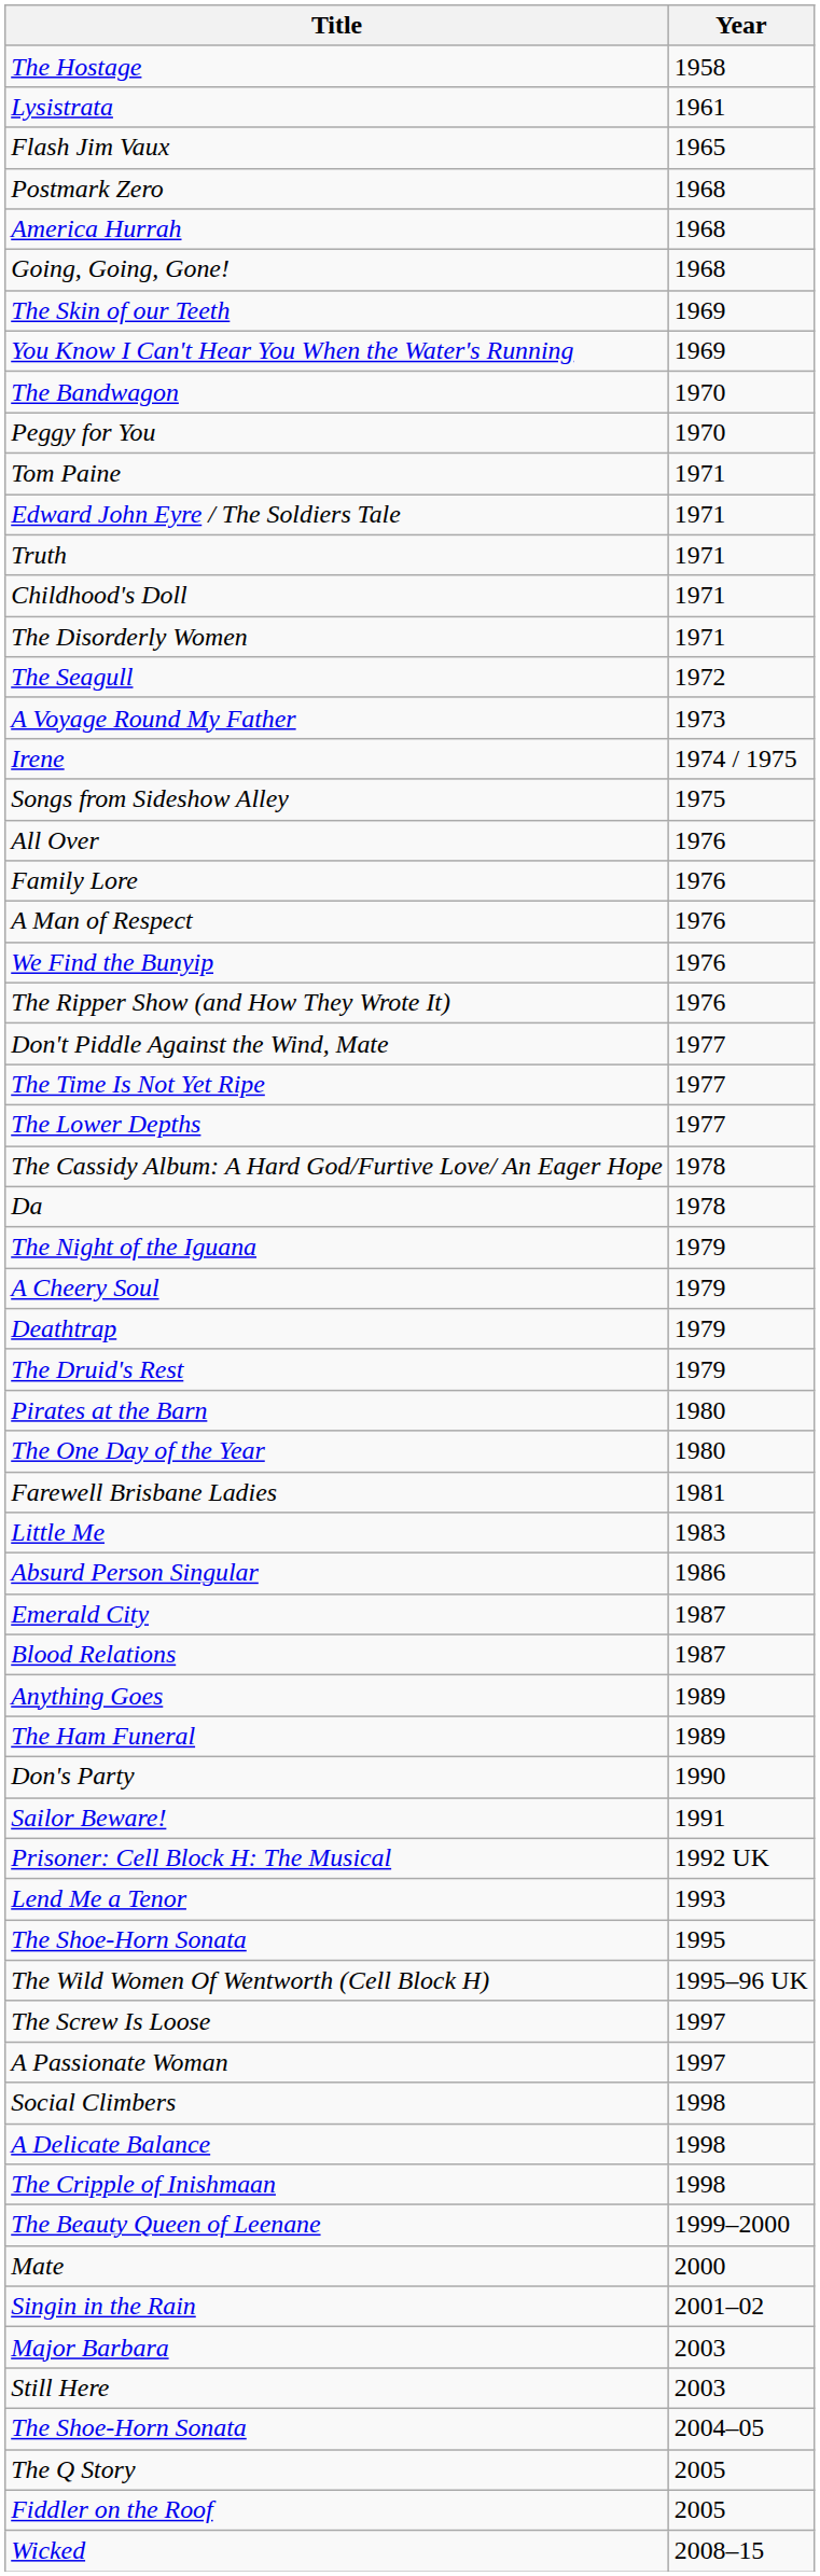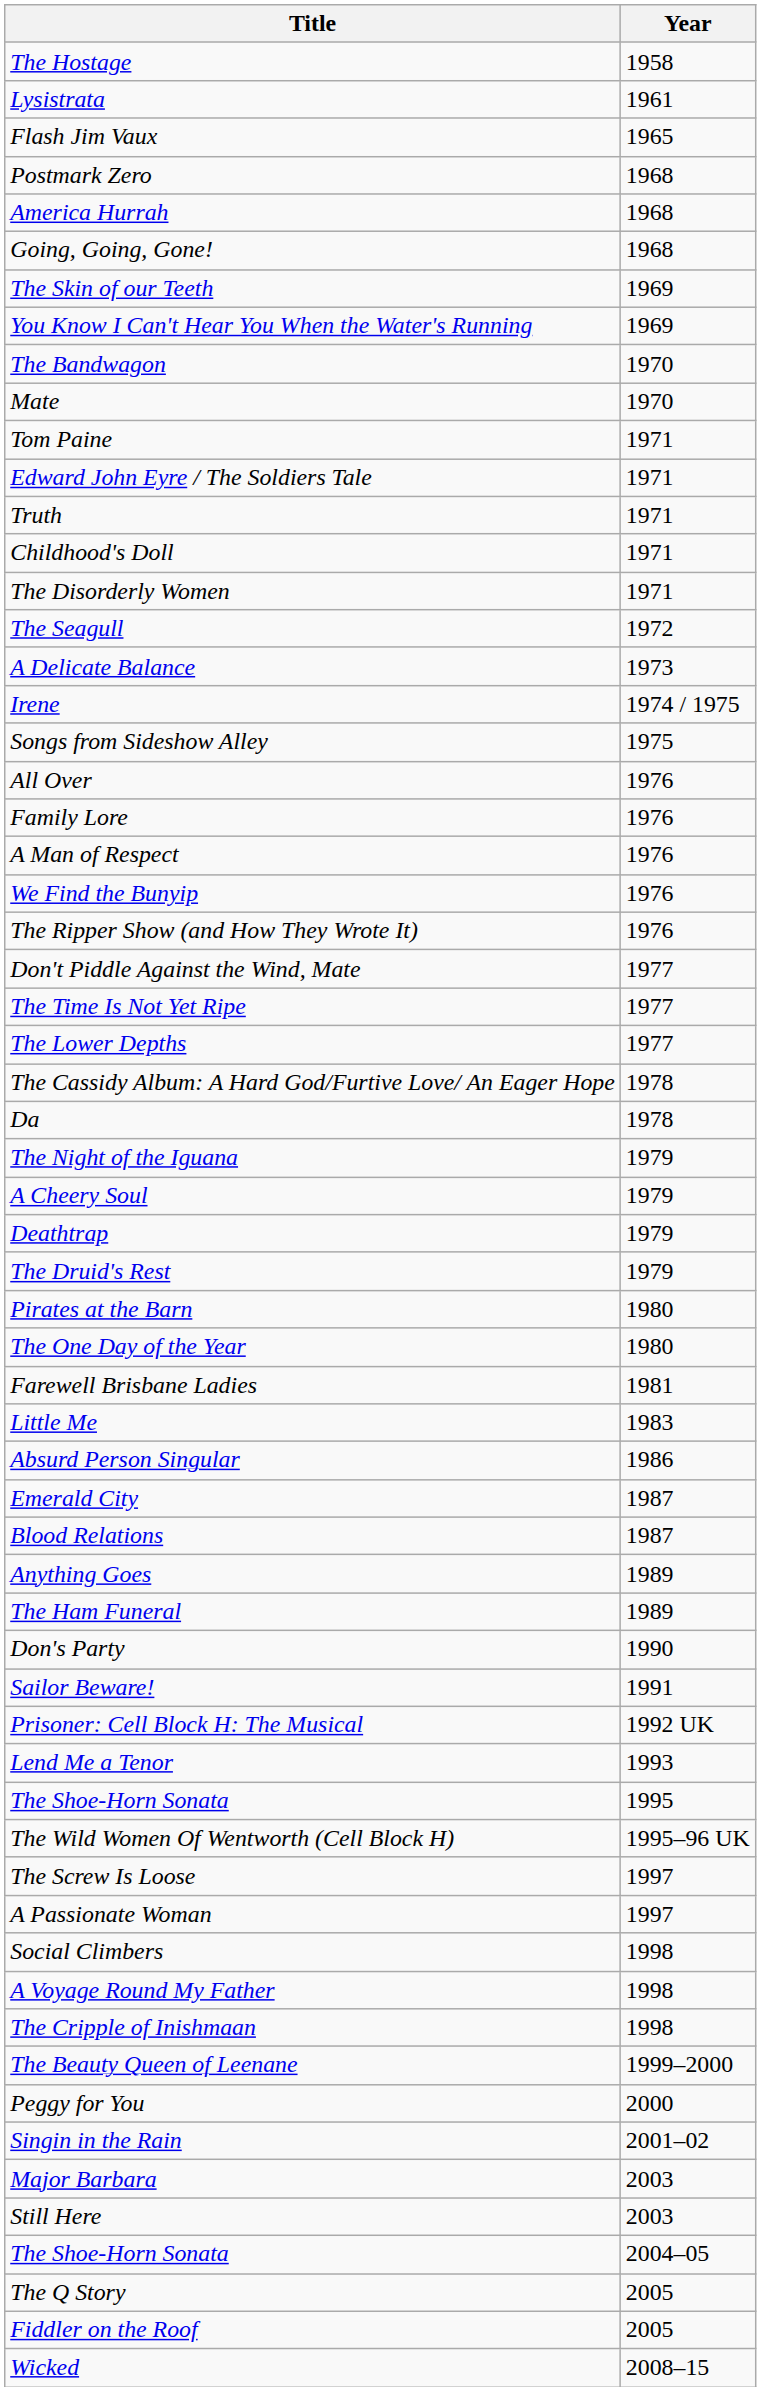row 11 | Title: Peggy for You -> Mate
row 18 | Title: A Voyage Round My Father -> A Delicate Balance
row 53 | Title: A Delicate Balance -> A Voyage Round My Father
row 56 | Title: Mate -> Peggy for You
